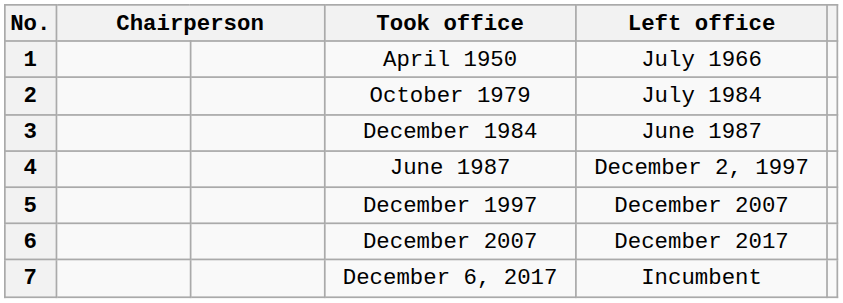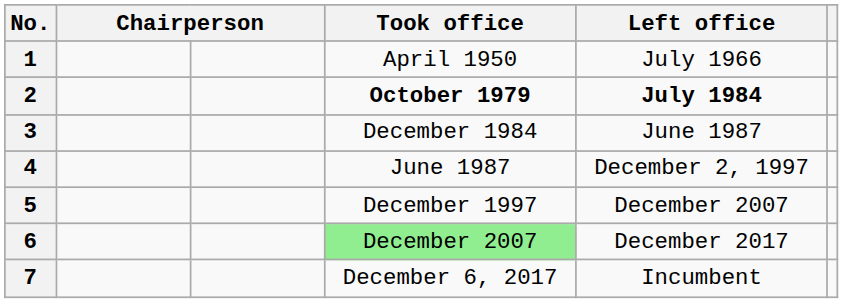2 | Took office: normal -> bold
2 | Left office: normal -> bold
6 | Took office: no background -> lightgreen background
